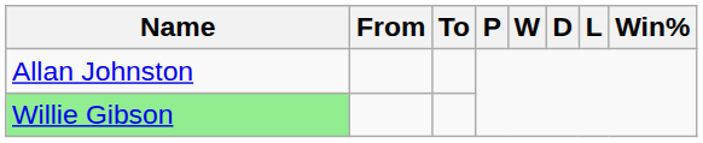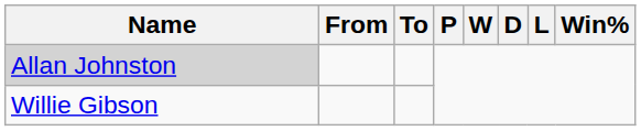Allan Johnston | Name: no background -> lightgrey background
Willie Gibson | Name: lightgreen background -> no background
